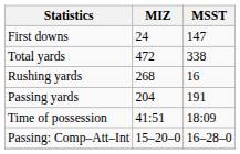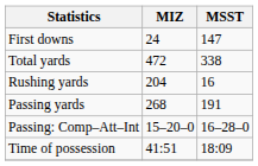Rushing yards | MIZ: 268 -> 204
Passing yards | MIZ: 204 -> 268
rows swapped: Passing: Comp–Att–Int <-> Time of possession
